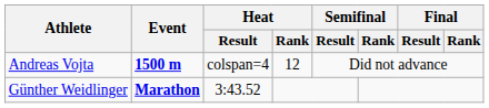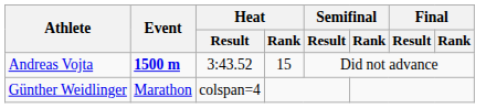Andreas Vojta | Heat / Result: colspan=4 -> 3:43.52
Andreas Vojta | Heat / Rank: 12 -> 15
Günther Weidlinger | Event: bold -> normal
Günther Weidlinger | Heat / Result: 3:43.52 -> colspan=4
